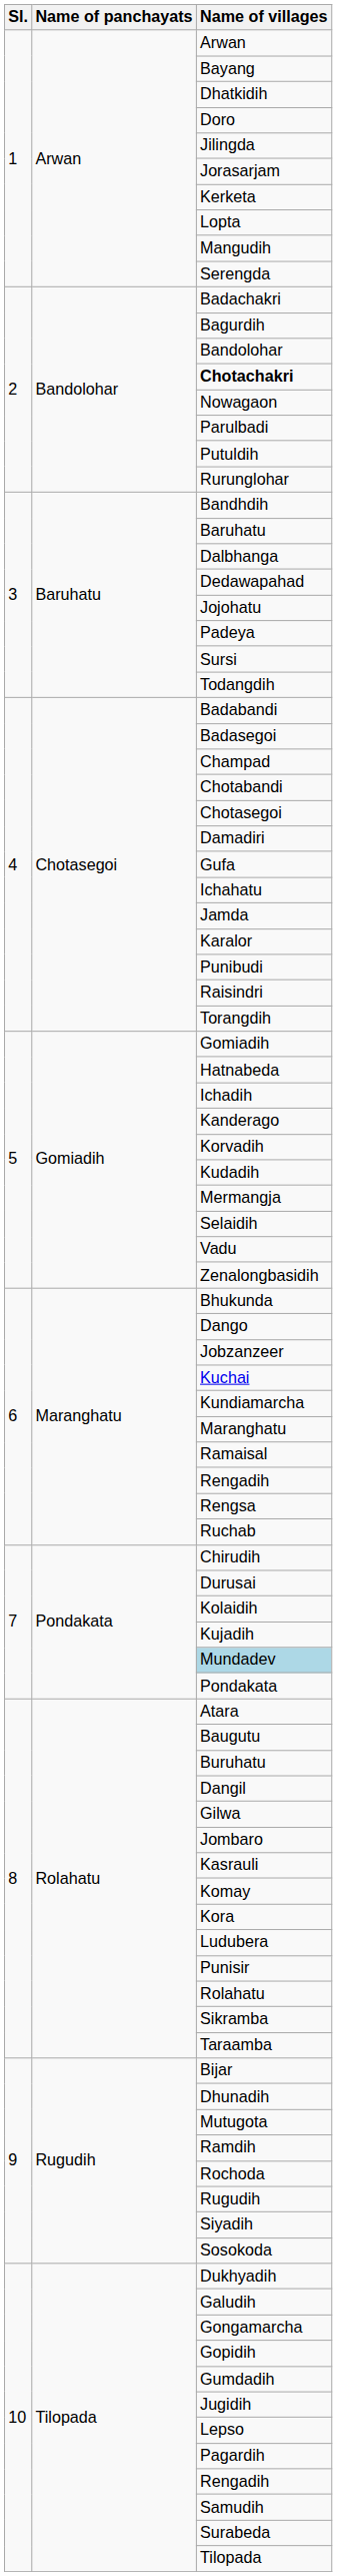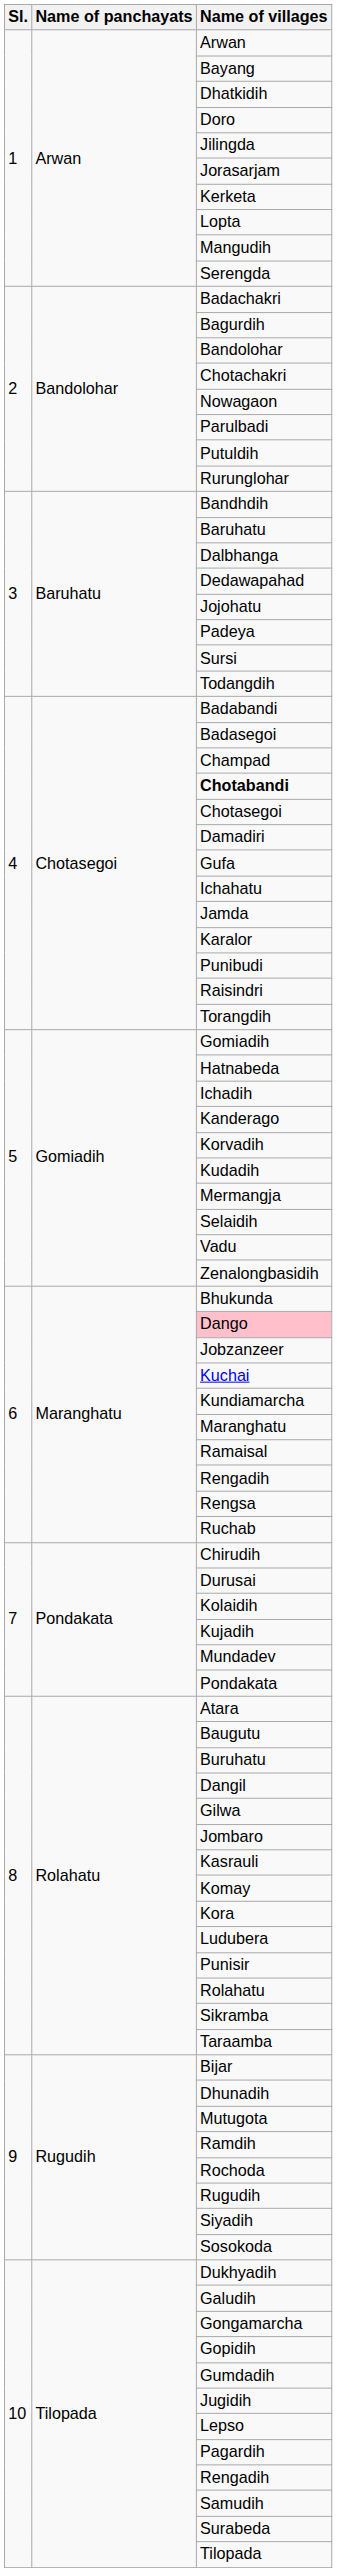Chotachakri | Name of villages: bold -> normal
Chotabandi | Name of villages: normal -> bold
Dango | Name of villages: no background -> pink background
Mundadev | Name of villages: lightblue background -> no background
